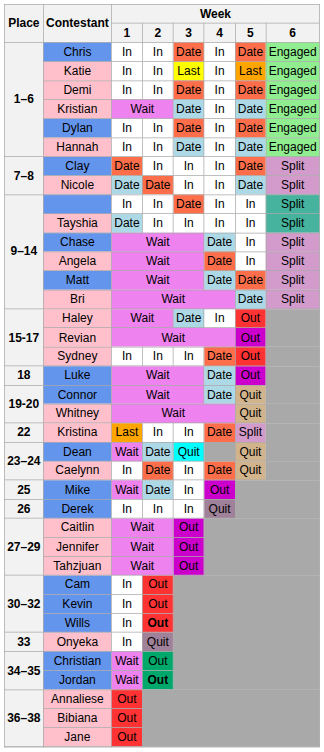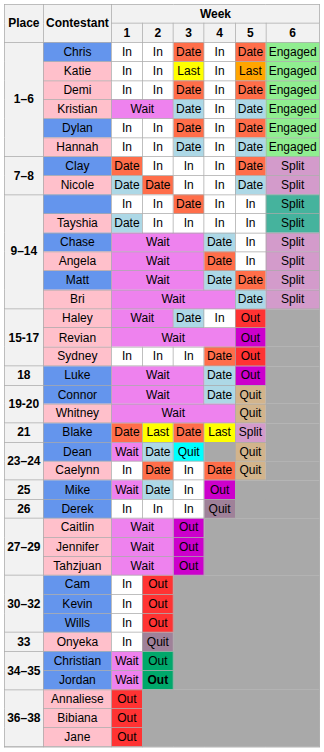+ row: 21 | Blake | Date | Last | Date | Last | Split
- row: 22 | Kristina | Last | In | In | Date | Split
Wills | Week / 2: bold -> normal
